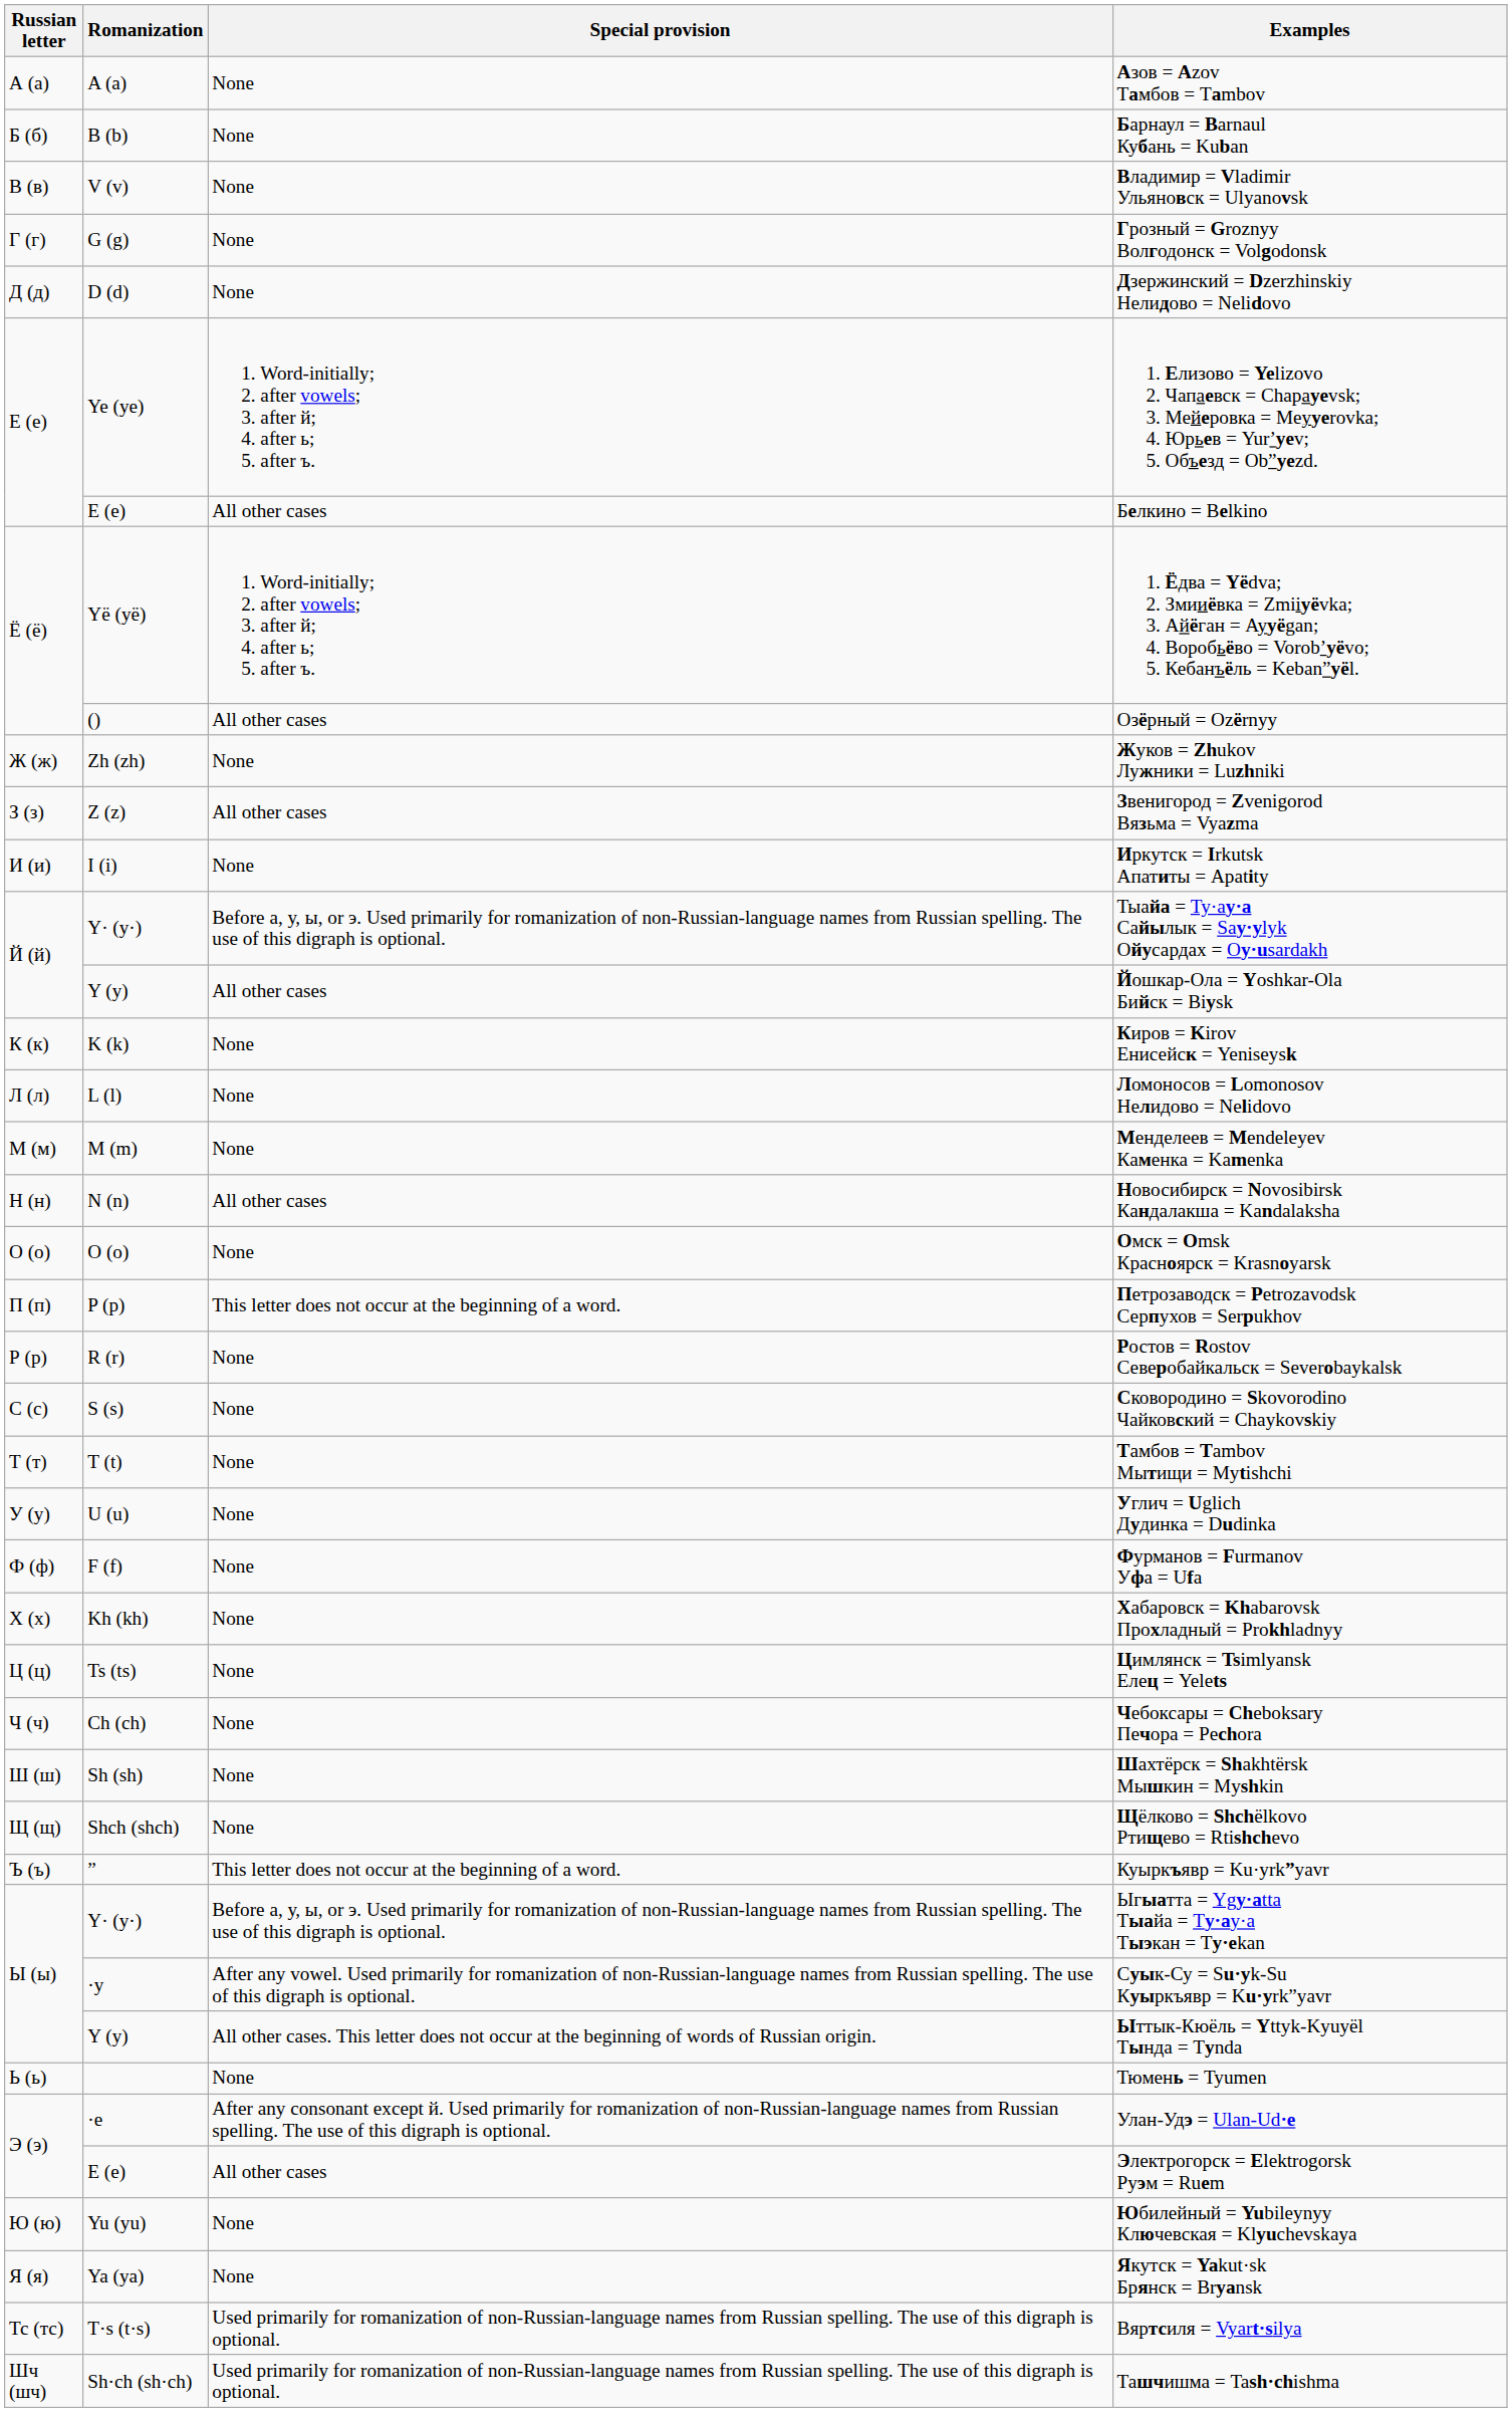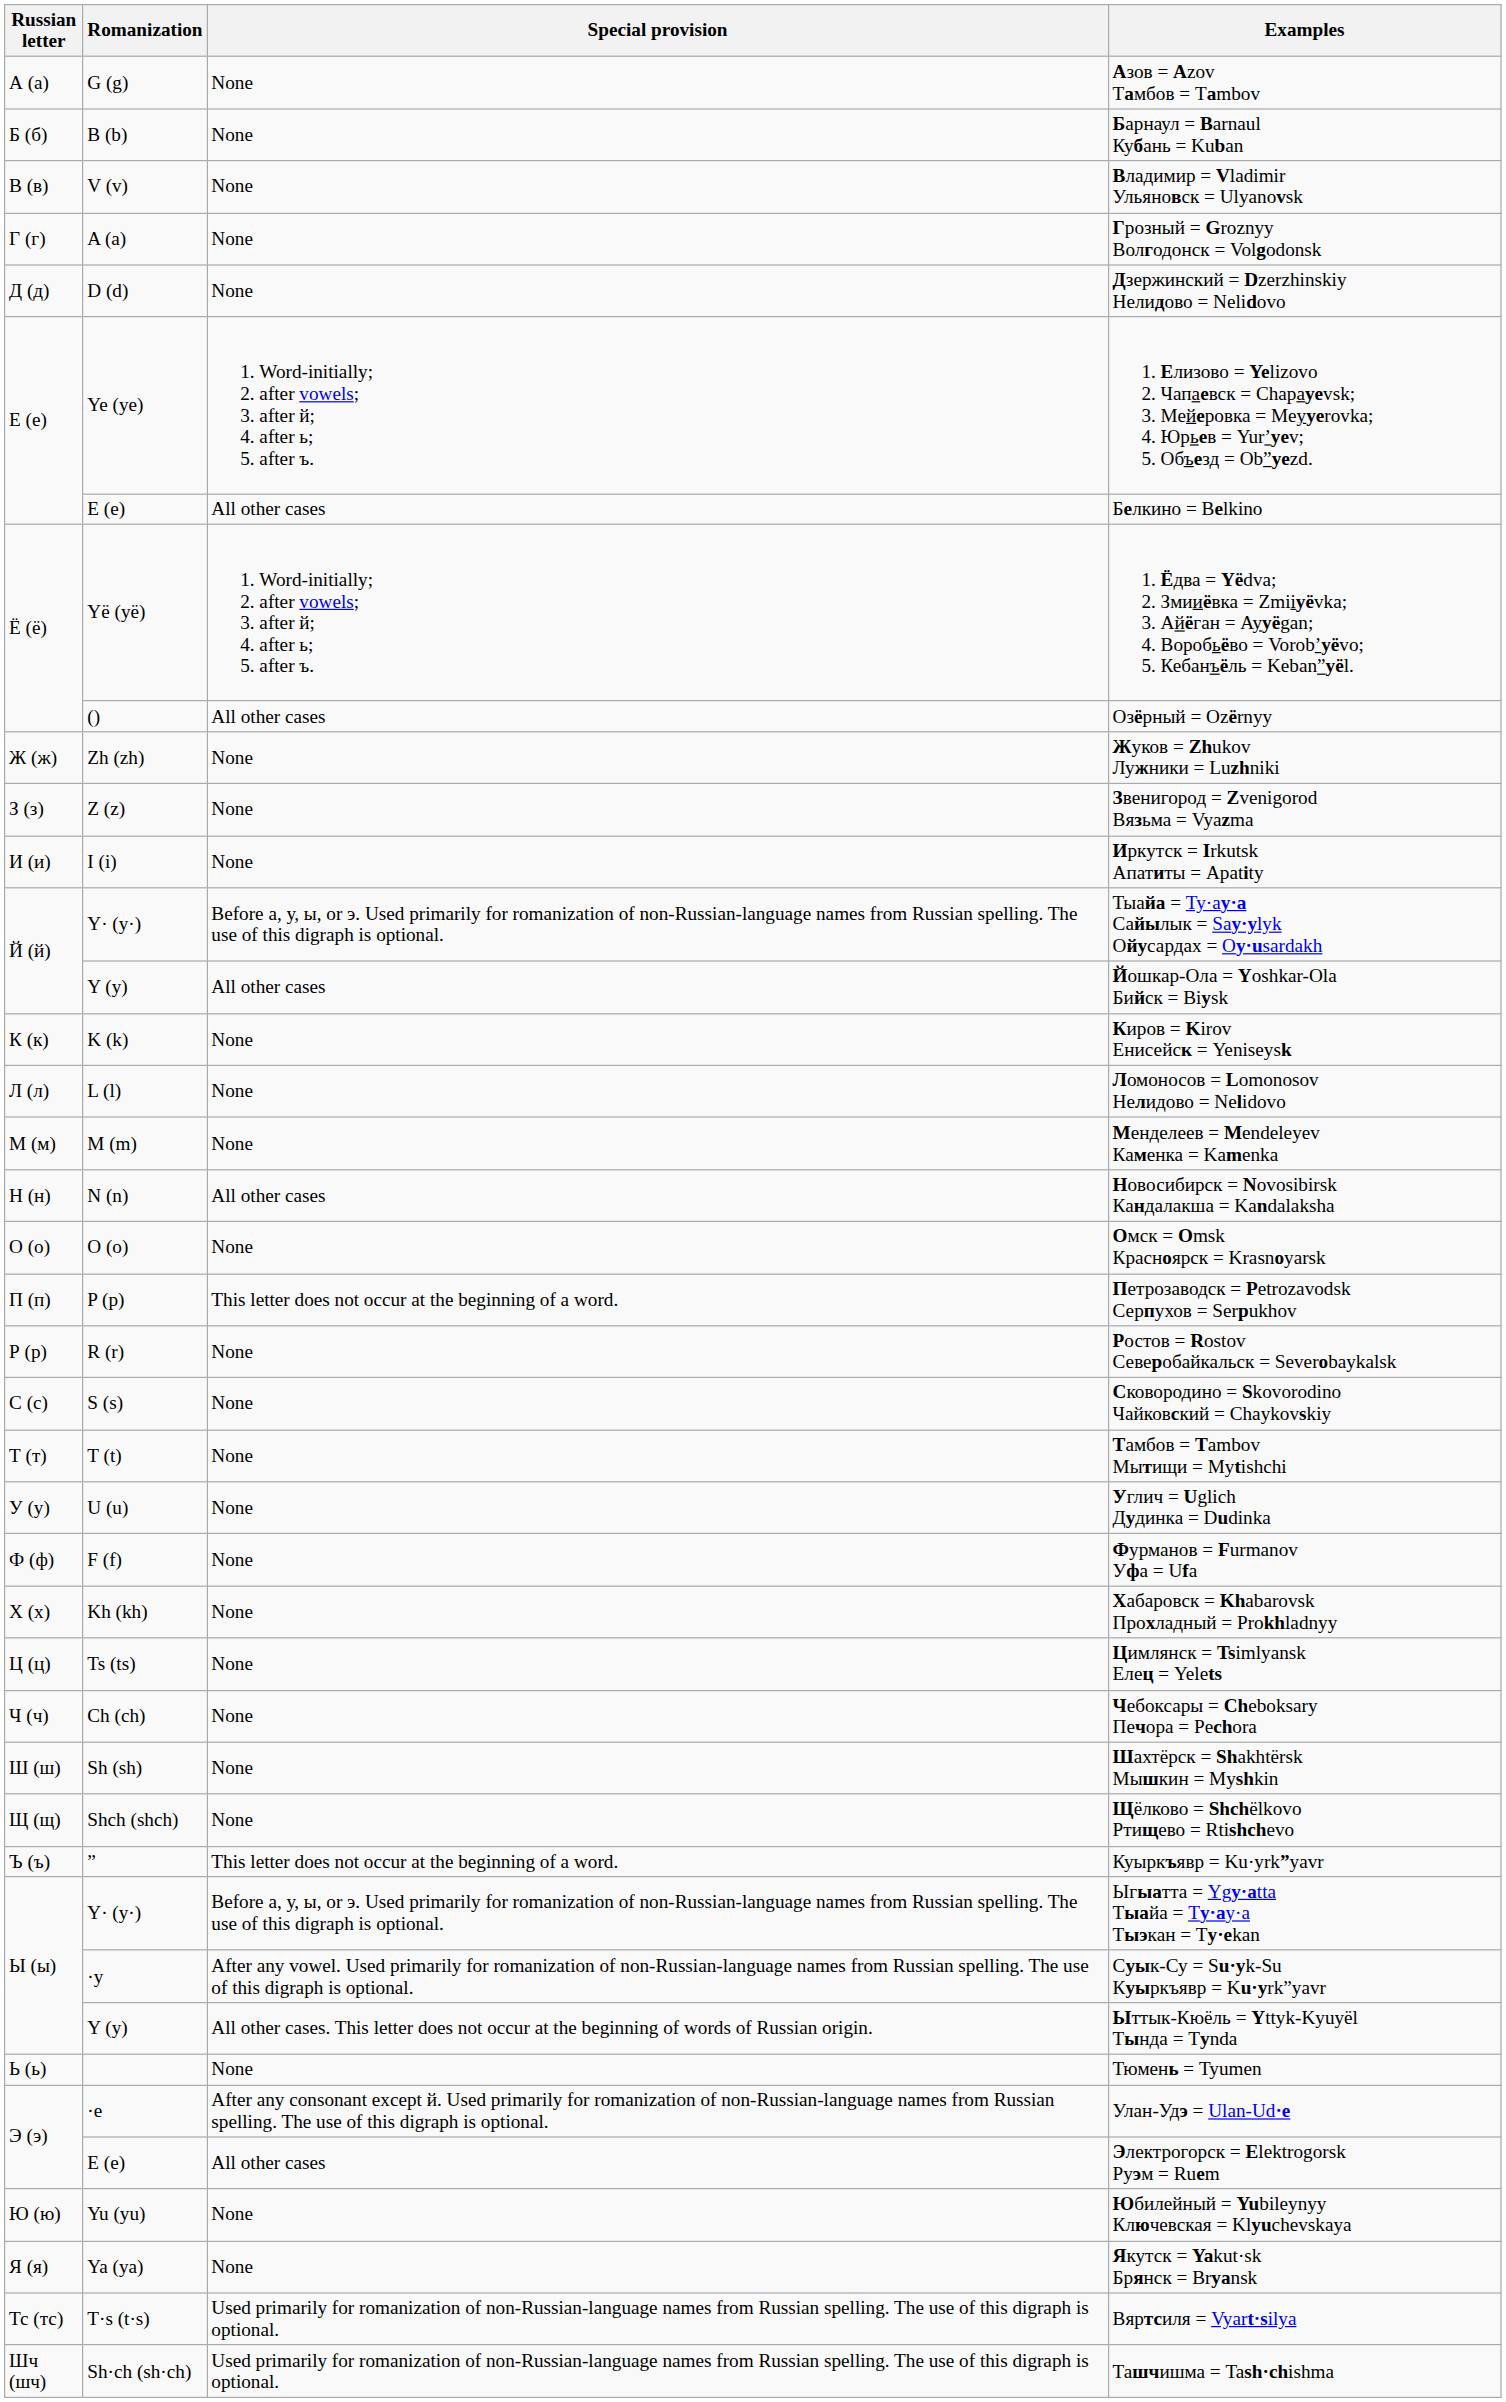Азов = Azov Тамбов = Tambov | Romanization: A (a) -> G (g)
Грозный = Groznyy Волгодонск = Volgodonsk | Romanization: G (g) -> A (a)
Звенигород = Zvenigorod Вязьма = Vyazma | Special provision: All other cases -> None
